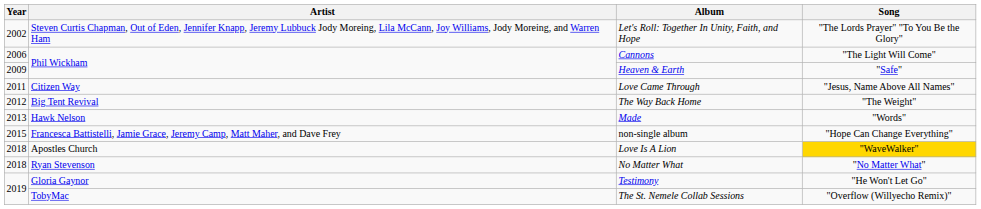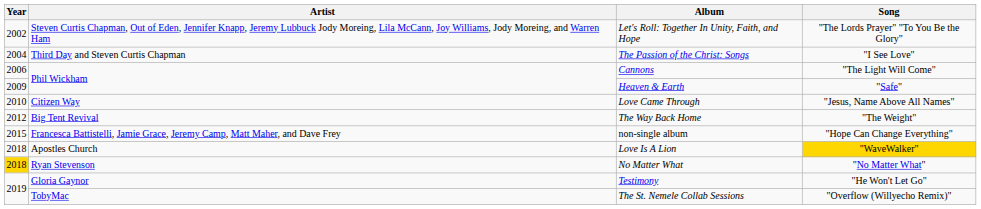+ row: 2004 | Third Day and Steven Curtis Chapman | The Passion of the Christ: Songs | "I See Love"
Love Came Through | Year: 2011 -> 2010
- row: 2013 | Hawk Nelson | Made | "Words"
No Matter What | Year: no background -> gold background
